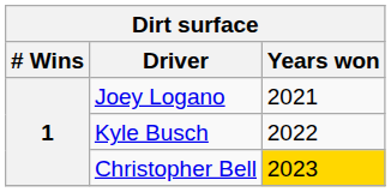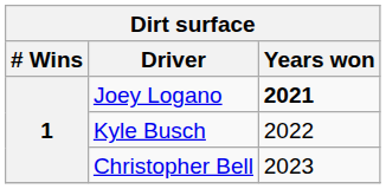Joey Logano | Years won: normal -> bold
Christopher Bell | Years won: gold background -> no background
